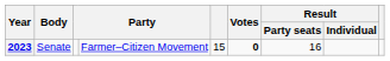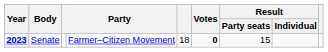2023 | column 5: 15 -> 18
2023 | Result / Party seats: 16 -> 15
